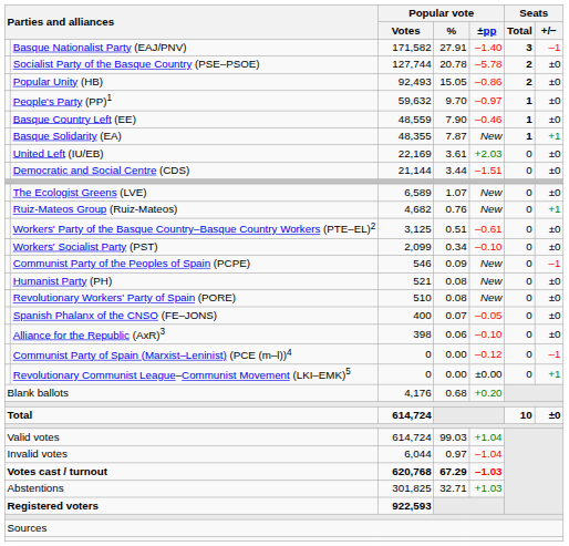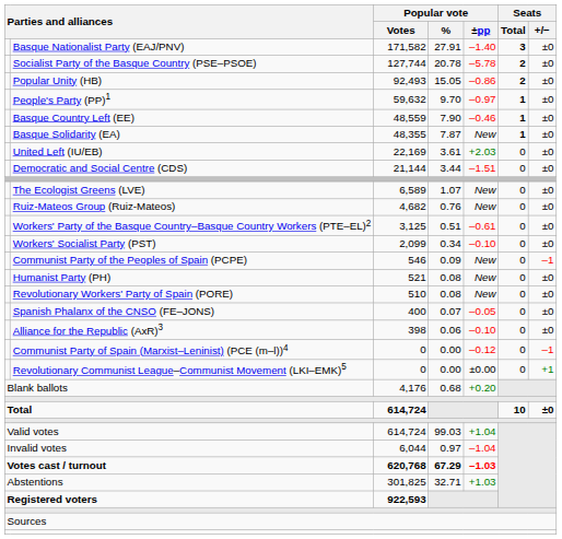Basque Nationalist Party (EAJ/PNV) | Seats / +/−: –1 -> ±0
Basque Solidarity (EA) | Seats / +/−: +1 -> ±0
Ruiz-Mateos Group (Ruiz-Mateos) | Seats / +/−: +1 -> ±0
